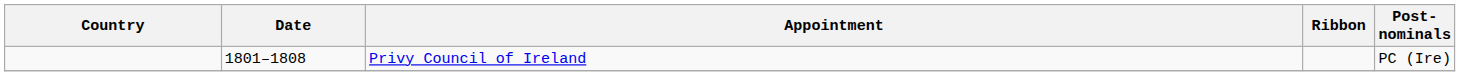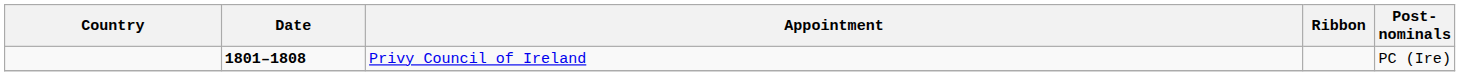Privy Council of Ireland | Date: normal -> bold
